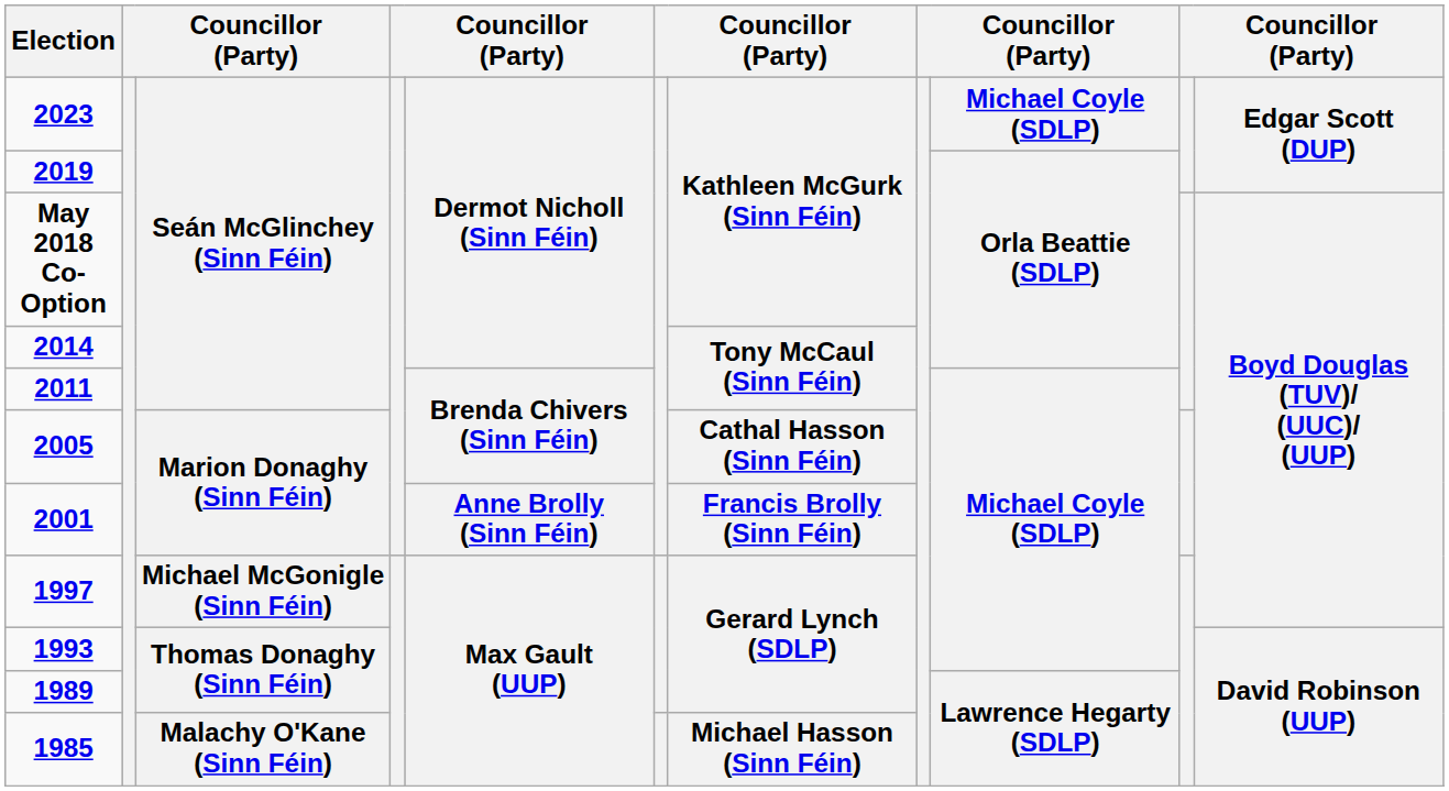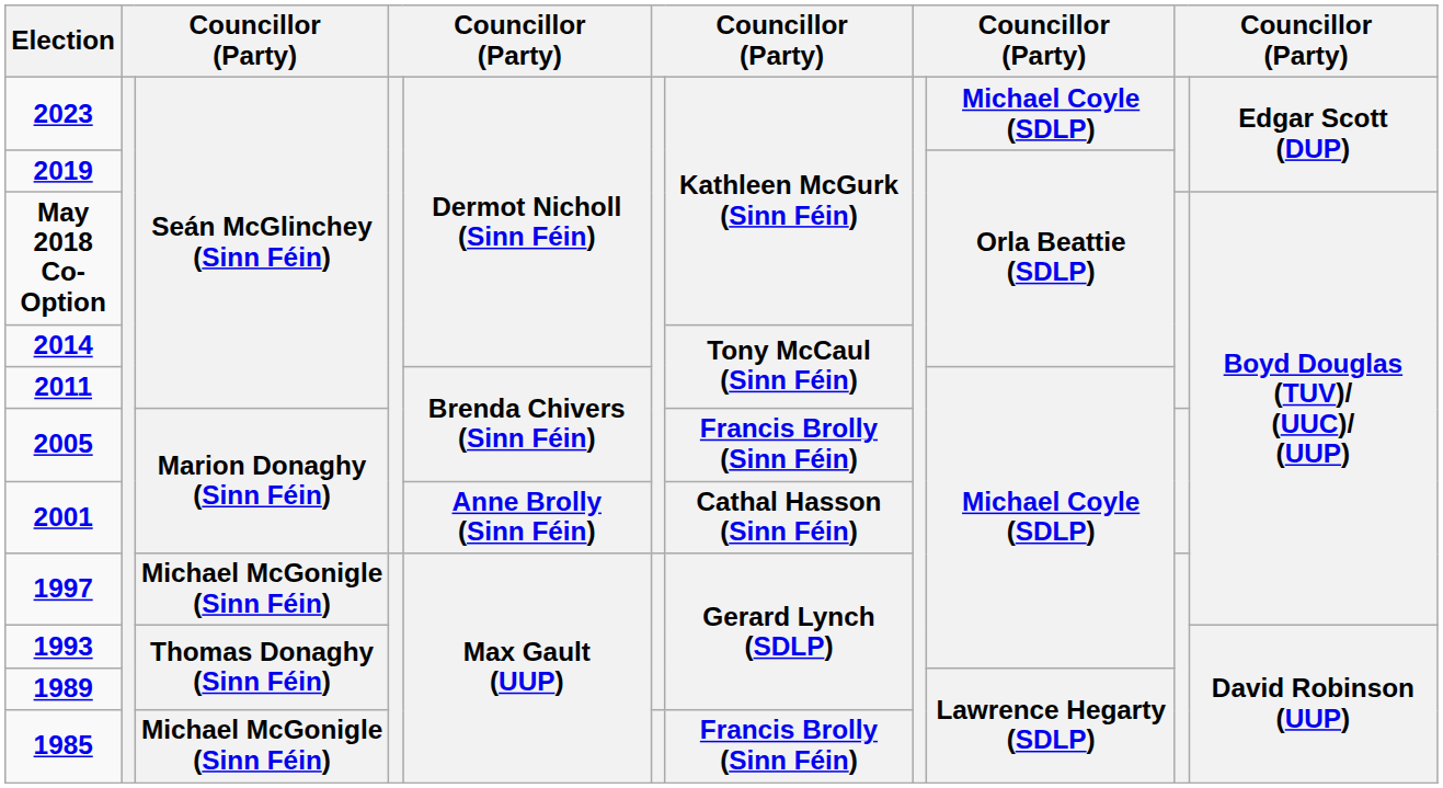2005 | column 7: Cathal Hasson (Sinn Féin) -> Francis Brolly (Sinn Féin)
2001 | column 7: Francis Brolly (Sinn Féin) -> Cathal Hasson (Sinn Féin)
1985 | column 3: Malachy O'Kane (Sinn Féin) -> Michael McGonigle (Sinn Féin)
1985 | column 7: Michael Hasson (Sinn Féin) -> Francis Brolly (Sinn Féin)
